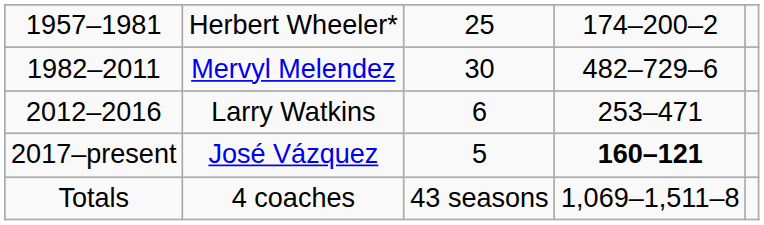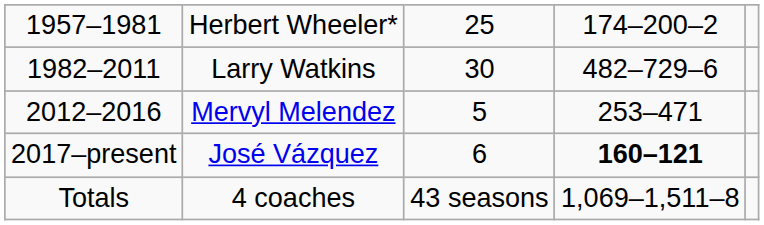1982–2011 | column 2: Mervyl Melendez -> Larry Watkins
2012–2016 | column 2: Larry Watkins -> Mervyl Melendez
2012–2016 | column 3: 6 -> 5
2017–present | column 3: 5 -> 6
